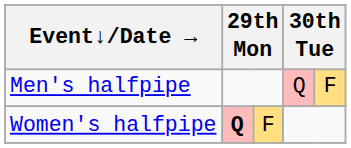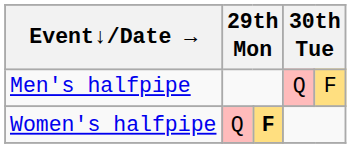Women's halfpipe | column 2: bold -> normal
Women's halfpipe | column 3: normal -> bold
